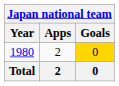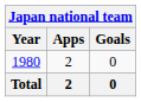1980 | Goals: gold background -> no background
